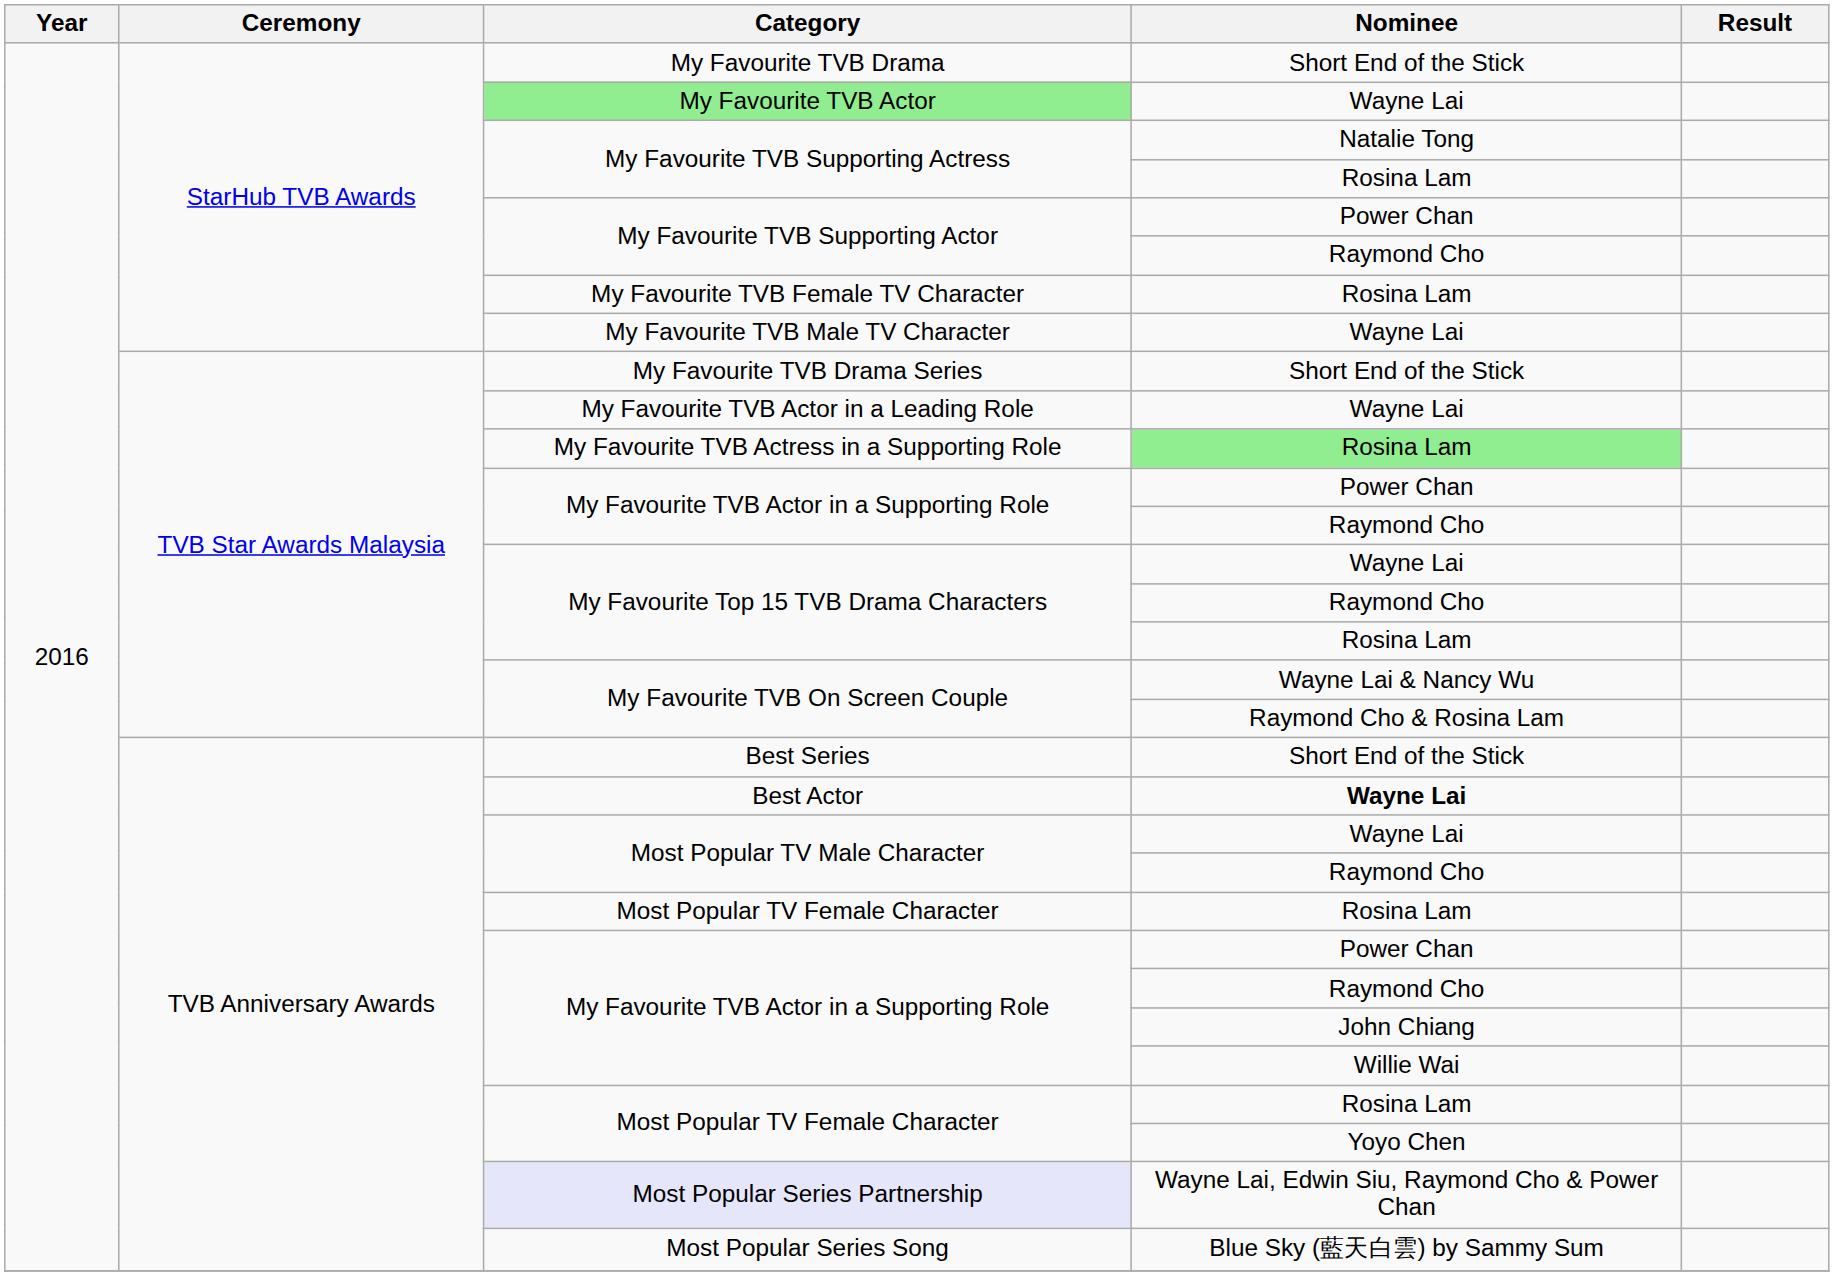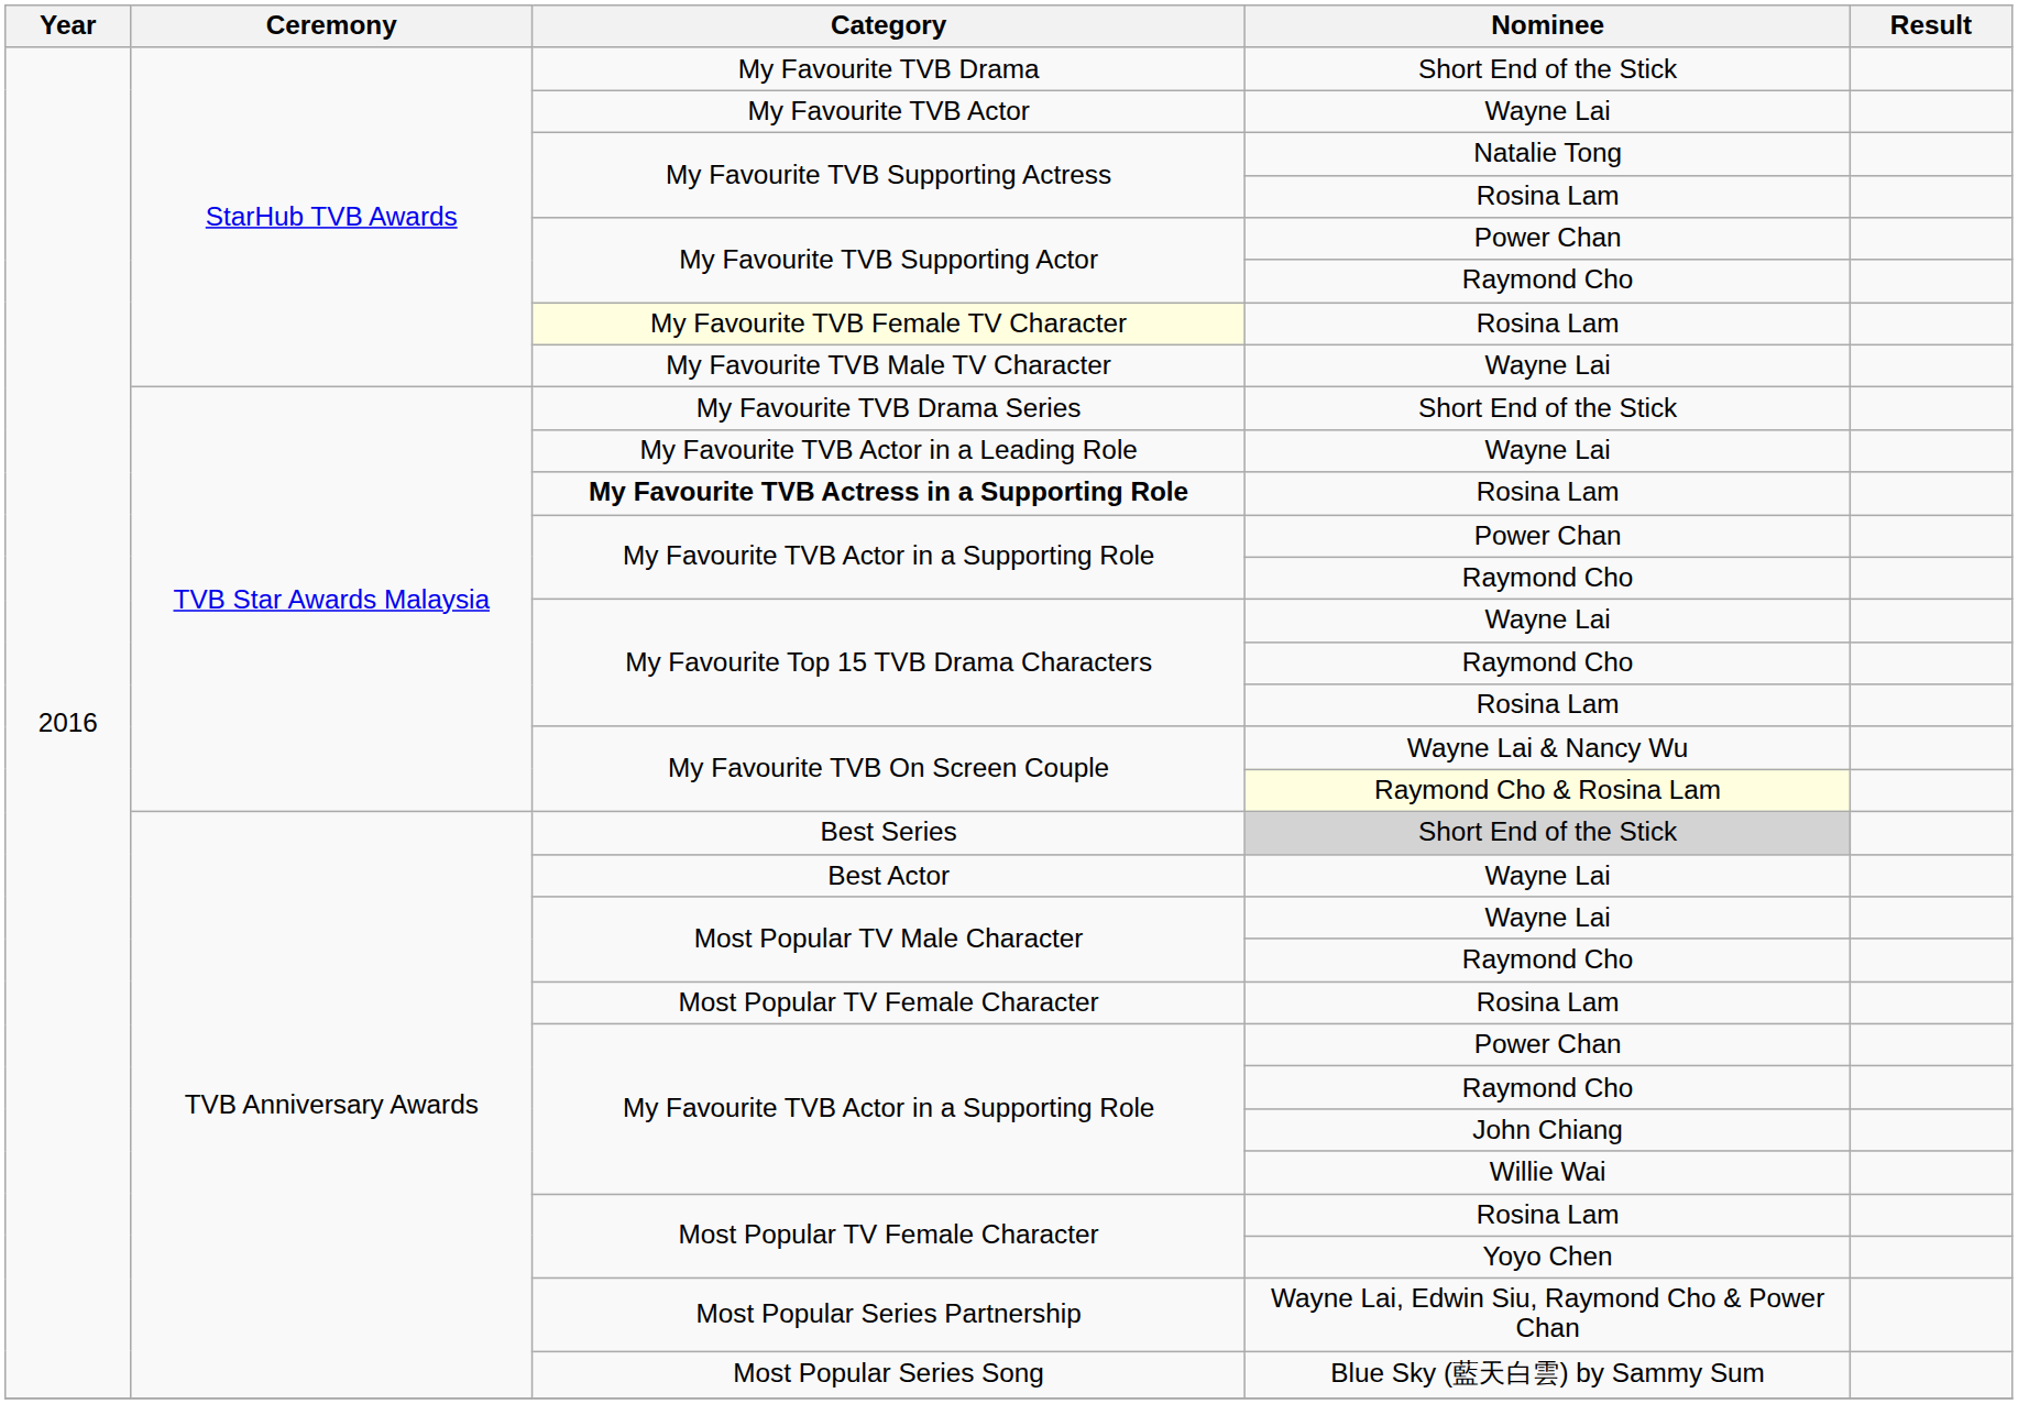My Favourite TVB Actor | Category: lightgreen background -> no background
My Favourite TVB Female TV Character | Category: no background -> lightyellow background
My Favourite TVB Actress in a Supporting Role | Category: normal -> bold
My Favourite TVB Actress in a Supporting Role | Nominee: lightgreen background -> no background
My Favourite TVB On Screen Couple / Raymond Cho & Rosina Lam | Nominee: no background -> lightyellow background
Best Series | Nominee: no background -> lightgrey background
Best Actor | Nominee: bold -> normal
Most Popular Series Partnership | Category: lavender background -> no background
